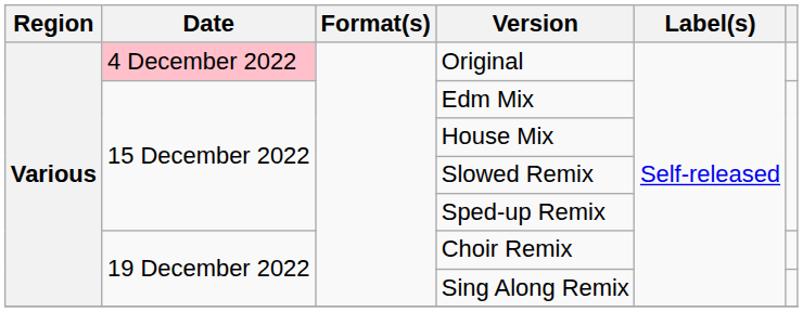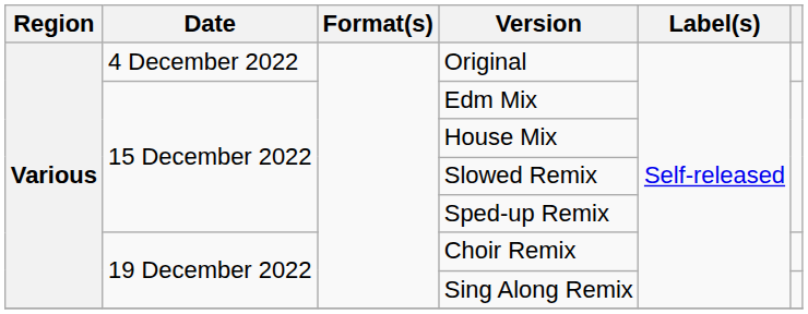Original | Date: pink background -> no background
